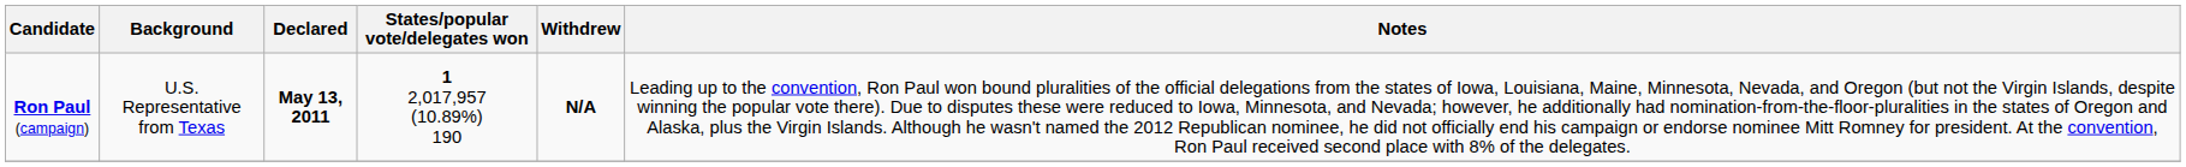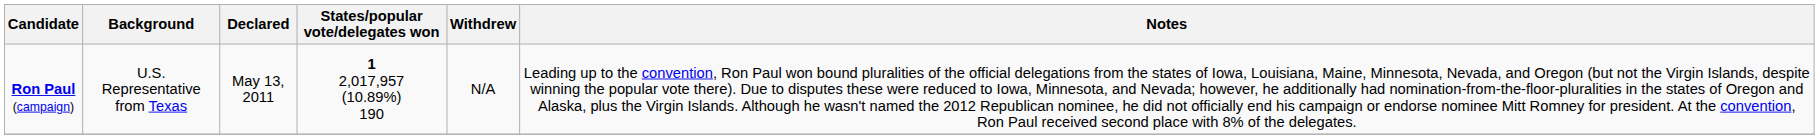Ron Paul (campaign) | Declared: bold -> normal
Ron Paul (campaign) | Withdrew: bold -> normal
